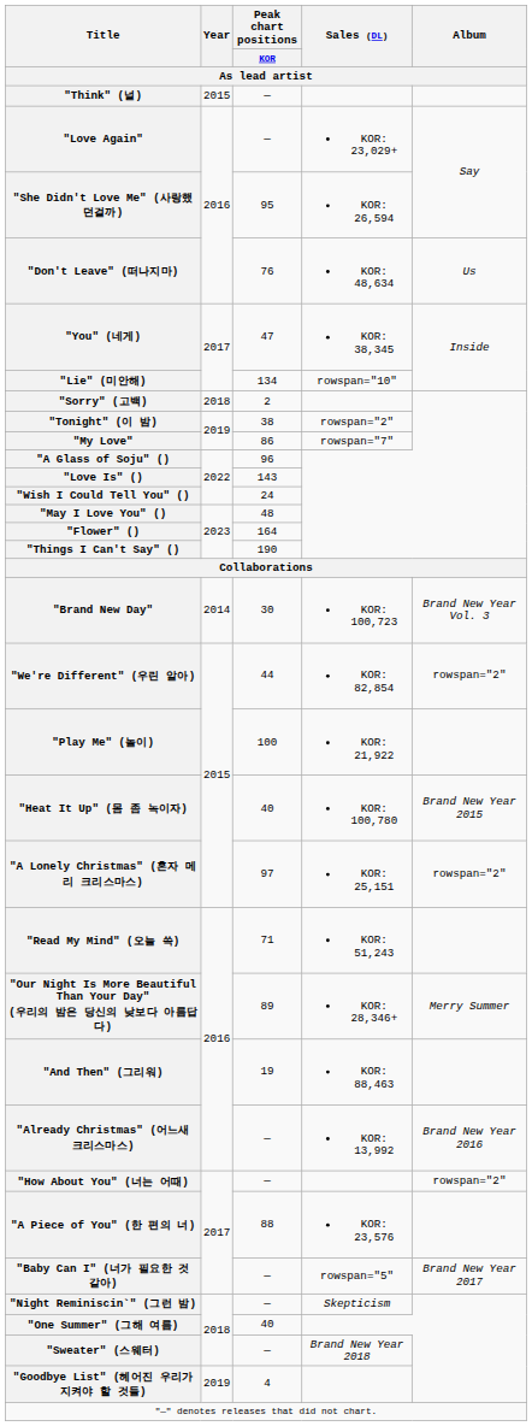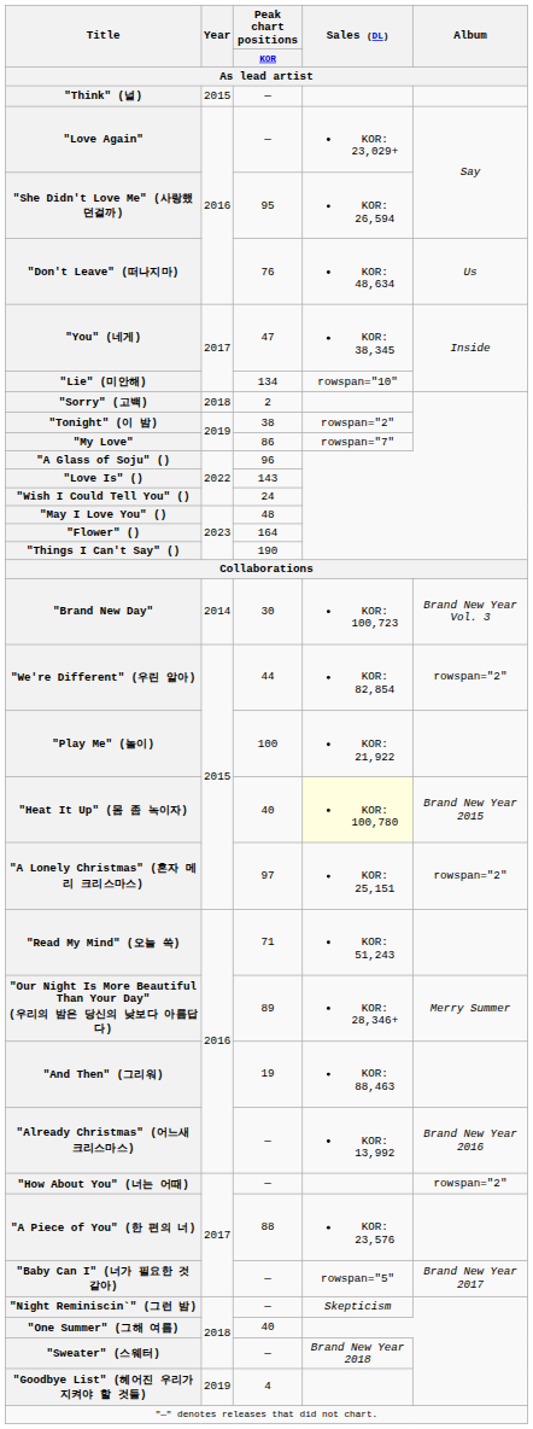"Heat It Up" (몸 좀 녹이자) | Sales (DL): no background -> lightyellow background
